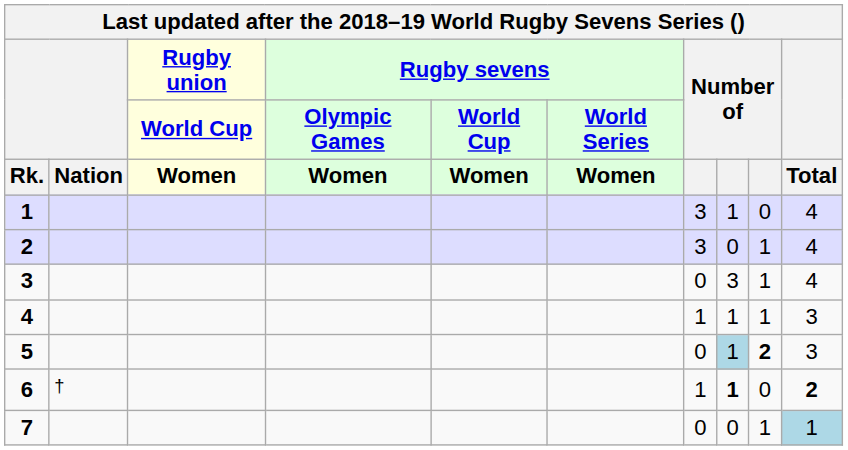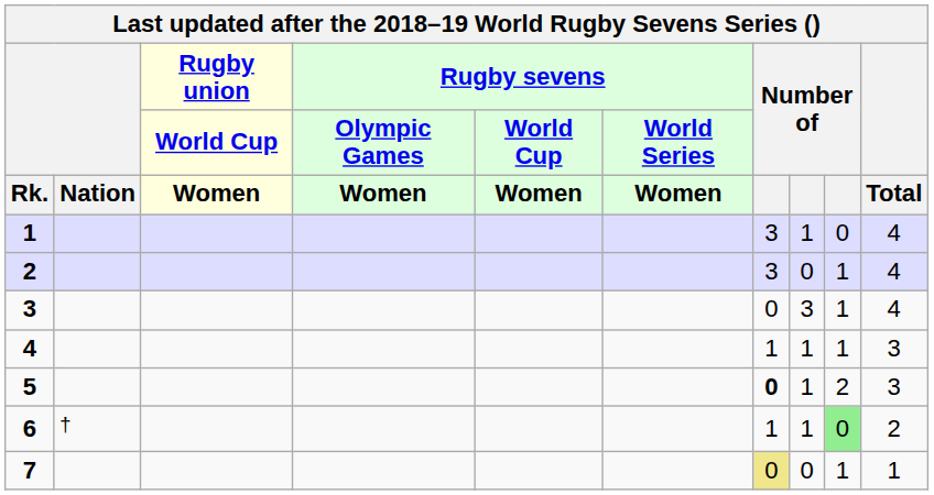5 | column 7: normal -> bold
5 | column 8: lightblue background -> no background
5 | column 9: bold -> normal
6 | column 8: bold -> normal
6 | column 9: no background -> lightgreen background
6 | Total: bold -> normal
7 | column 7: no background -> khaki background
7 | Total: lightblue background -> no background
